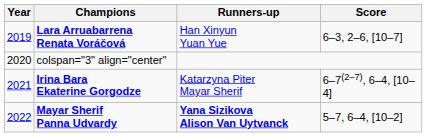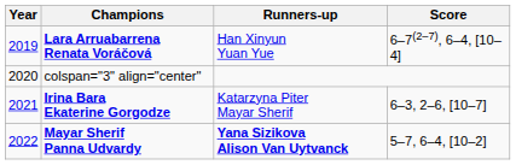Lara Arruabarrena Renata Voráčová | Score: 6–3, 2–6, [10–7] -> 6–7(2–7), 6–4, [10–4]
Irina Bara Ekaterine Gorgodze | Score: 6–7(2–7), 6–4, [10–4] -> 6–3, 2–6, [10–7]
